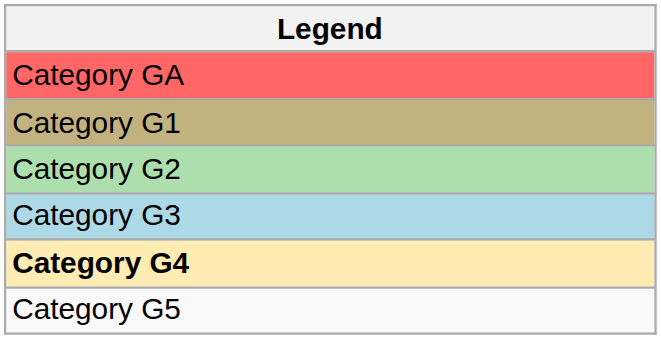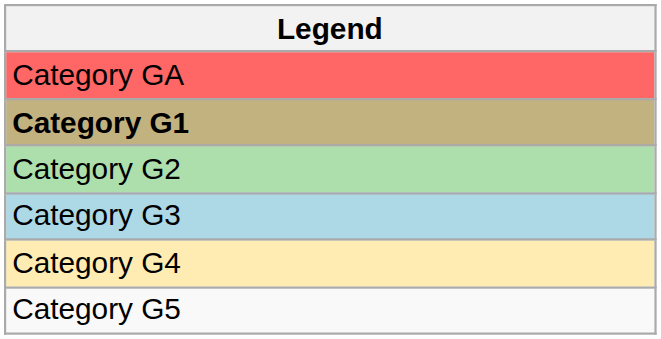row 3 | column 1: normal -> bold
row 6 | column 1: bold -> normal
